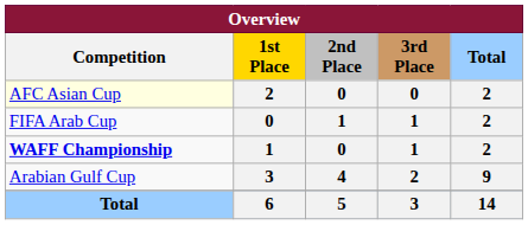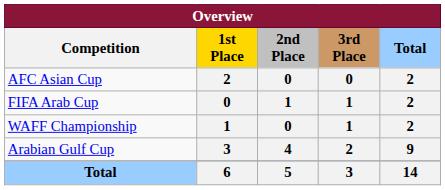AFC Asian Cup | Competition: lightyellow background -> no background
WAFF Championship | Competition: bold -> normal
